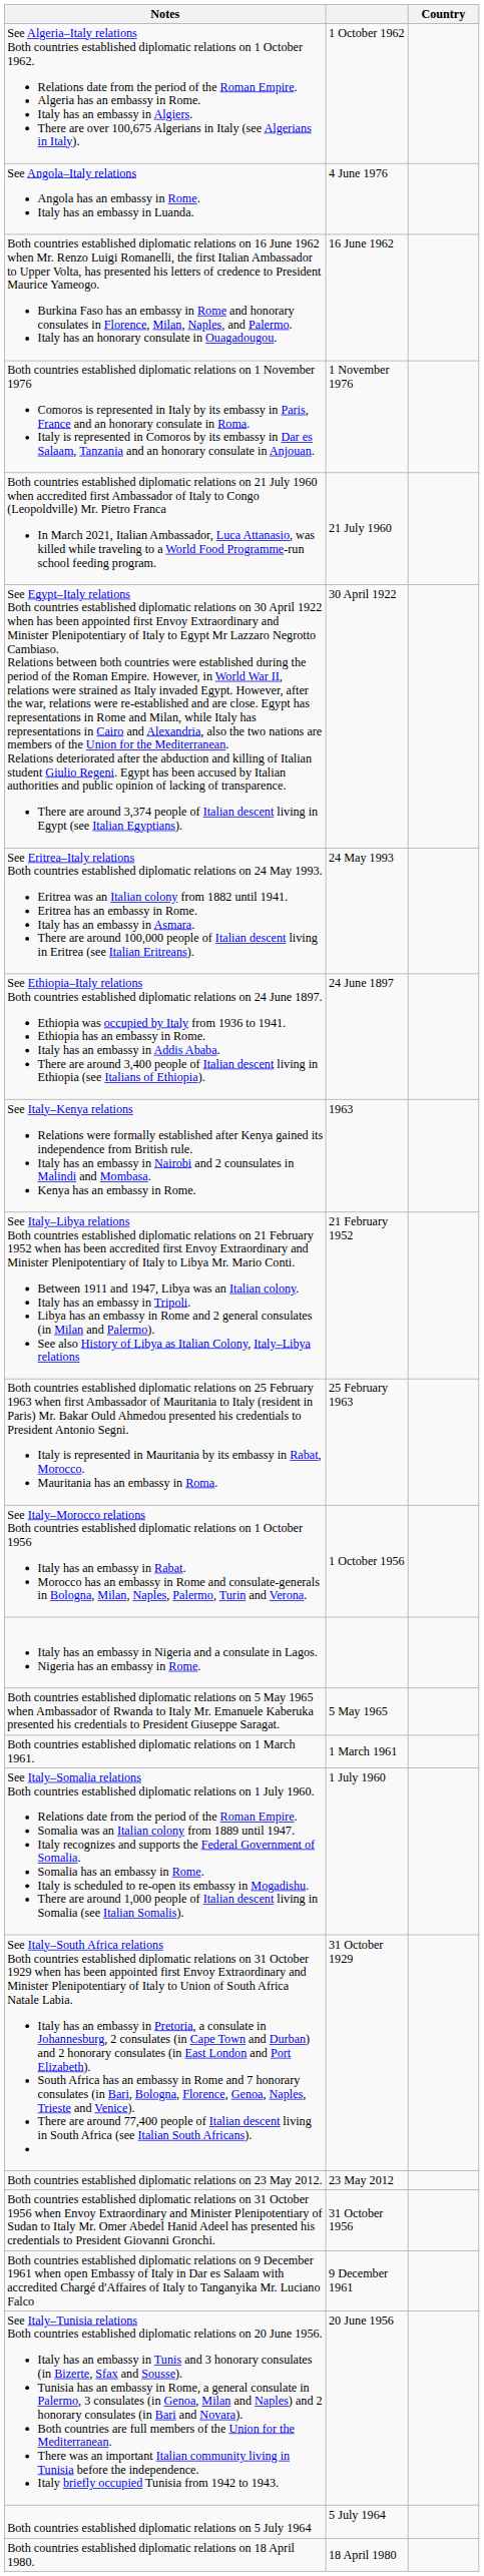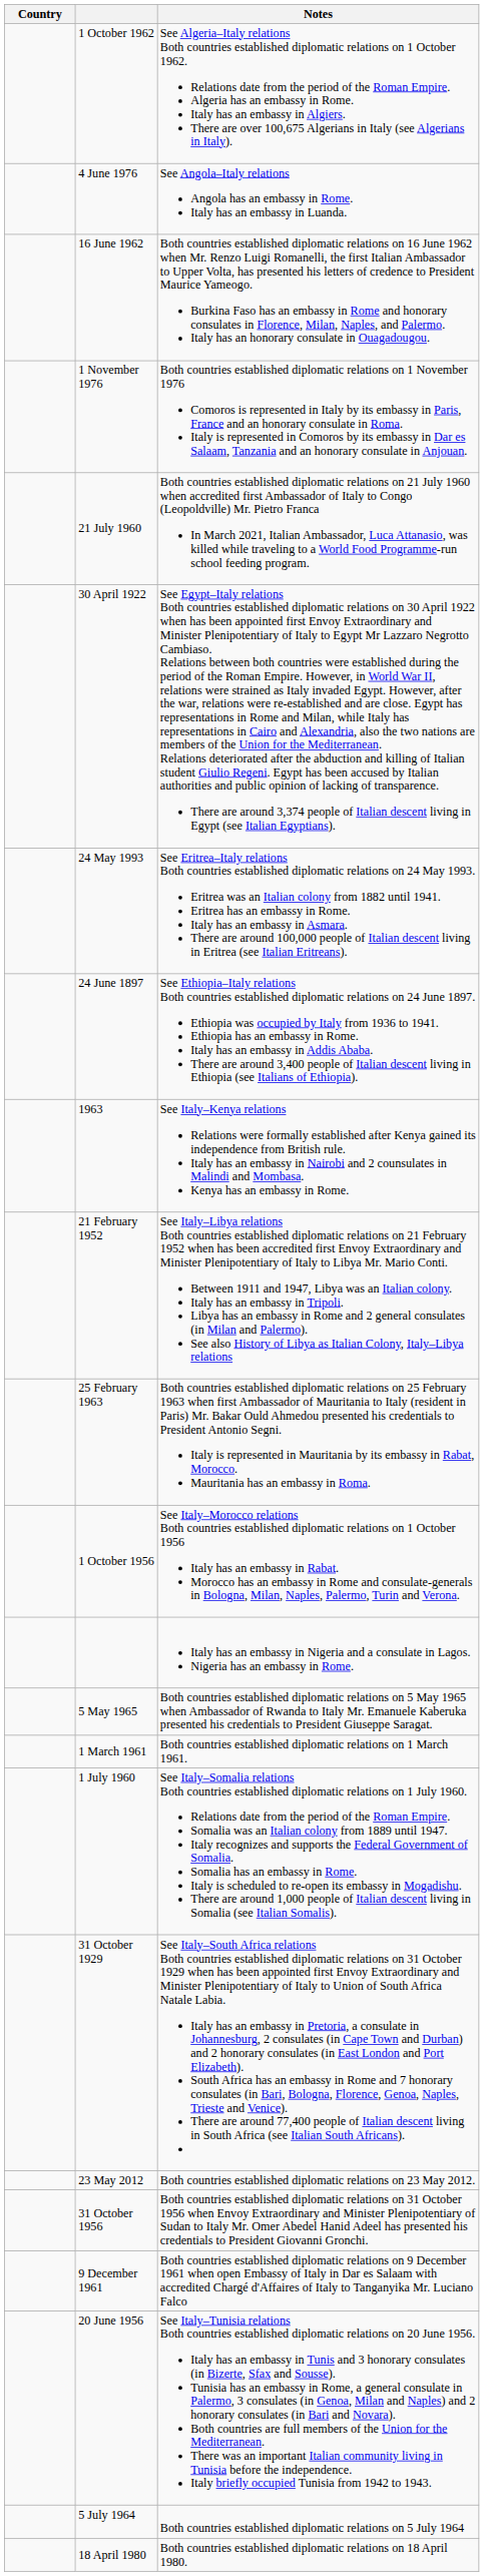columns swapped: Country <-> Notes
